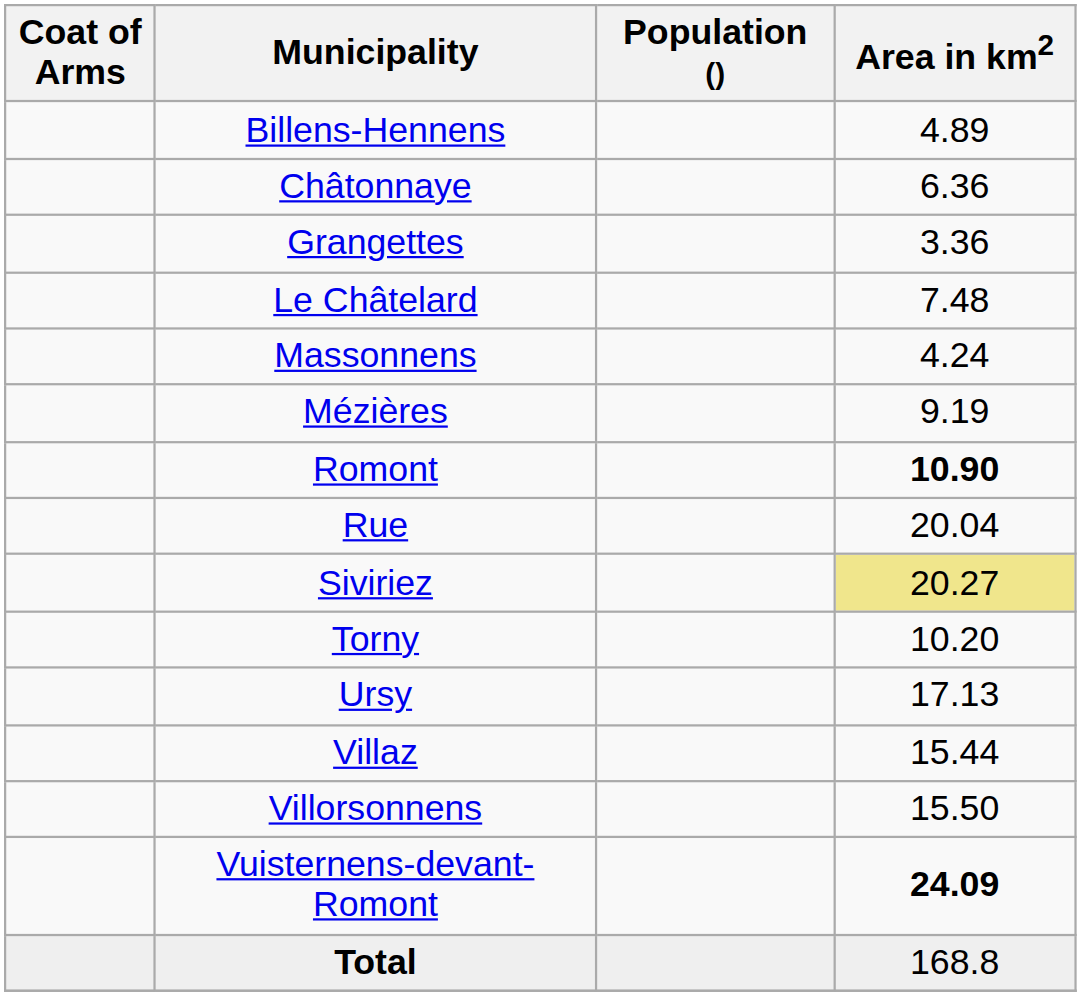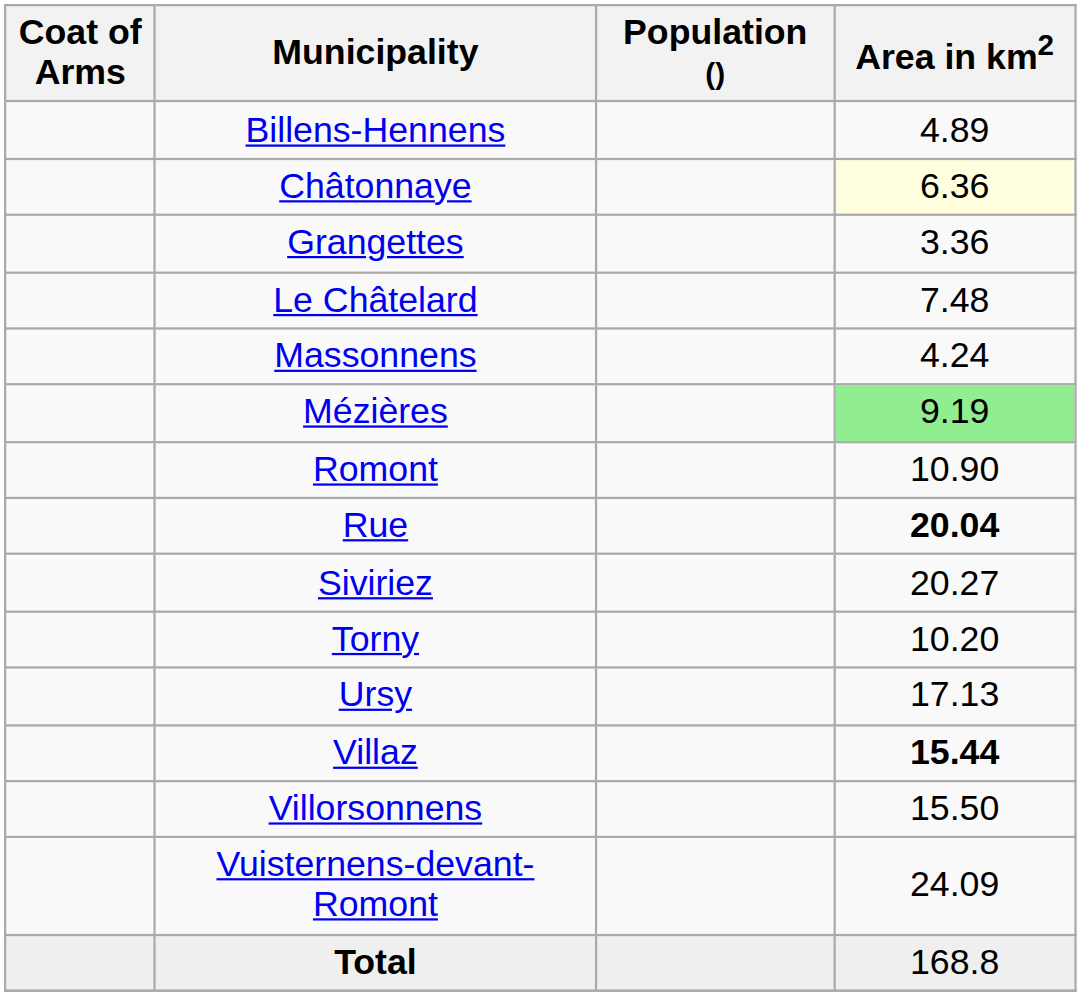Châtonnaye | Area in km2: no background -> lightyellow background
Mézières | Area in km2: no background -> lightgreen background
Romont | Area in km2: bold -> normal
Rue | Area in km2: normal -> bold
Siviriez | Area in km2: khaki background -> no background
Villaz | Area in km2: normal -> bold
Vuisternens-devant-Romont | Area in km2: bold -> normal
